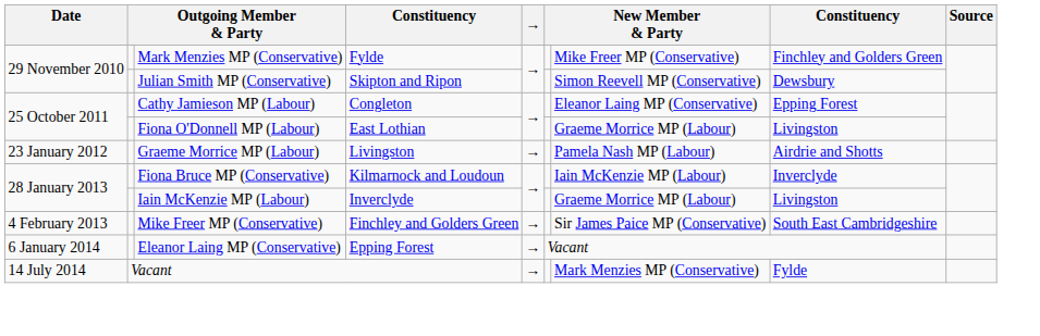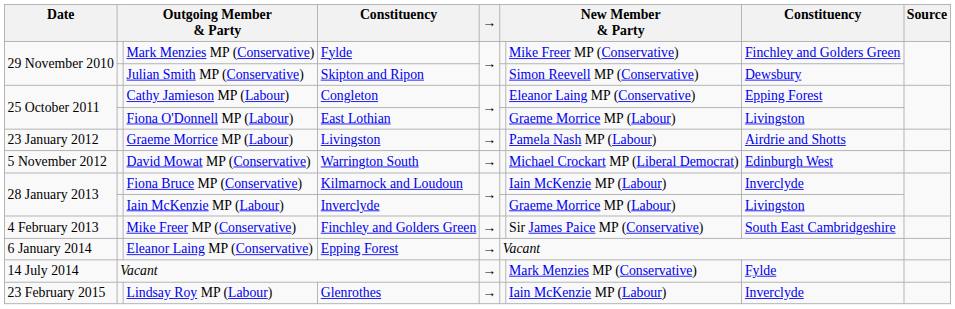+ row: 5 November 2012 | David Mowat MP (Conservative) | Warrington South | → | Michael Crockart MP (Liberal Democrat) | Edinburgh West
+ row: 23 February 2015 | Lindsay Roy MP (Labour) | Glenrothes | → | Iain McKenzie MP (Labour) | Inverclyde
